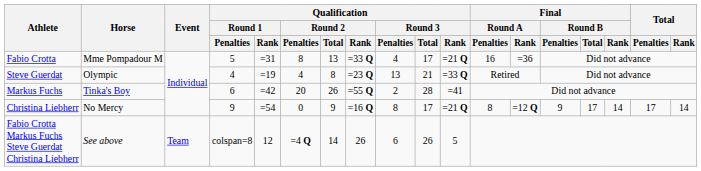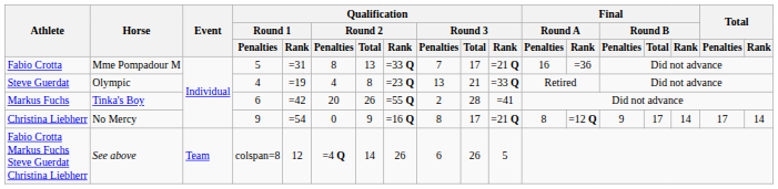Fabio Crotta | Qualification / Round 3 / Penalties: 4 -> 7
